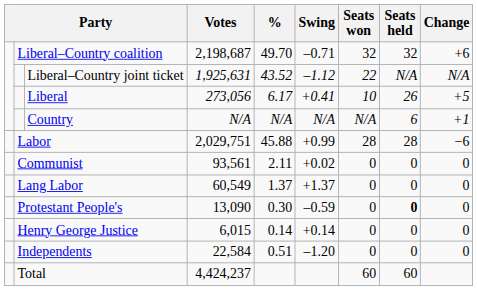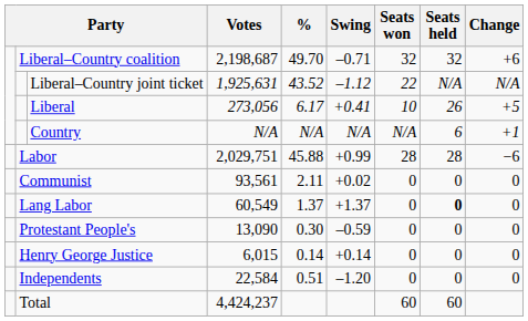Lang Labor | Seats held: normal -> bold
Protestant People's | Seats held: bold -> normal
